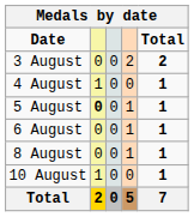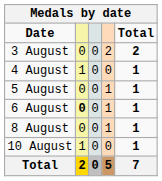5 August | column 2: bold -> normal
6 August | column 2: normal -> bold
